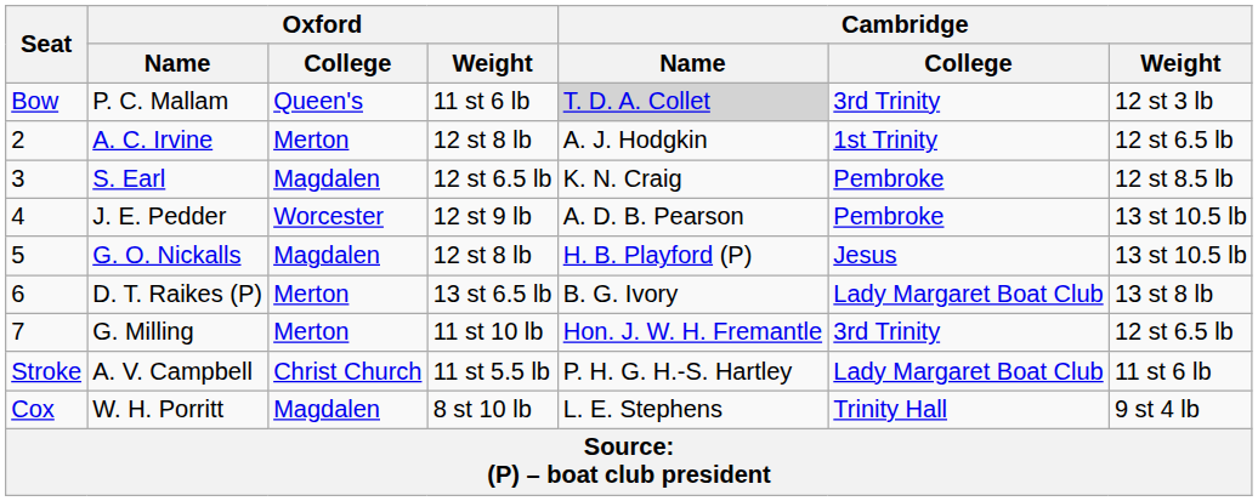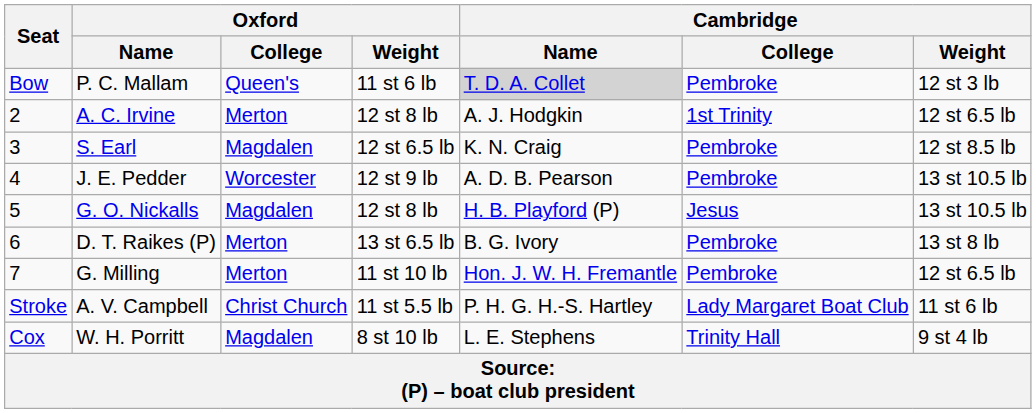P. C. Mallam | Cambridge / College: 3rd Trinity -> Pembroke
D. T. Raikes (P) | Cambridge / College: Lady Margaret Boat Club -> Pembroke
G. Milling | Cambridge / College: 3rd Trinity -> Pembroke
